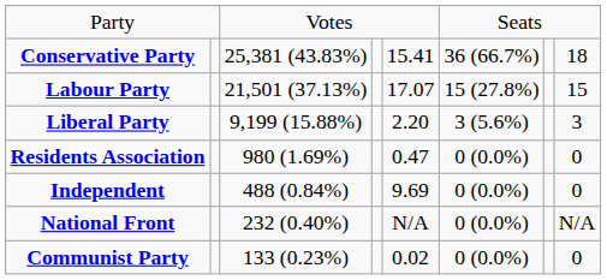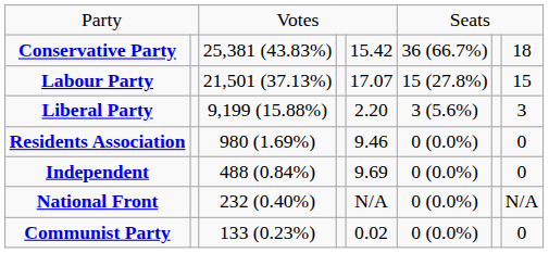Conservative Party | column 5: 15.41 -> 15.42
Residents Association | column 5: 0.47 -> 9.46
